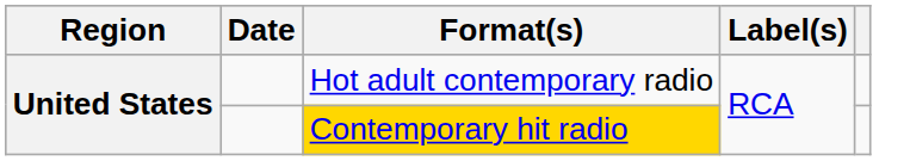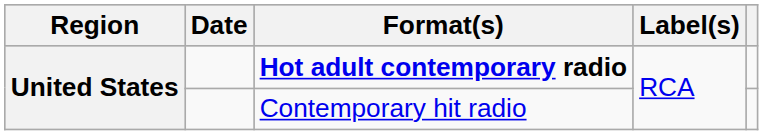Hot adult contemporary radio | Format(s): normal -> bold
Contemporary hit radio | Format(s): gold background -> no background
